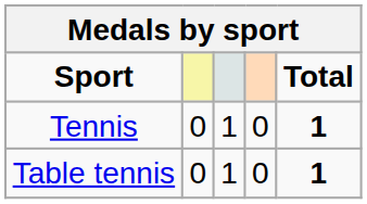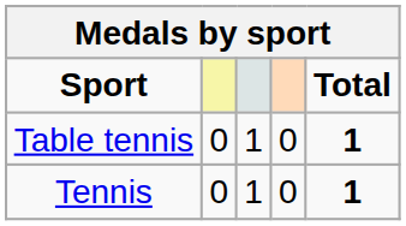rows swapped: Table tennis <-> Tennis
